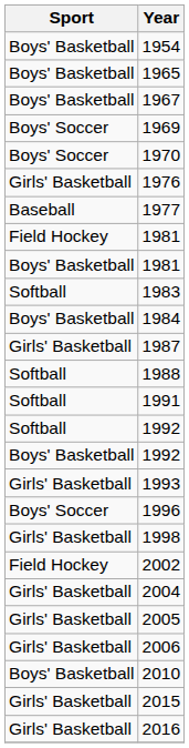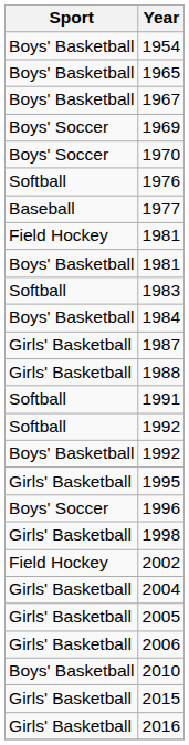row 7 | Sport: Girls' Basketball -> Softball
row 14 | Sport: Softball -> Girls' Basketball
row 18 | Year: 1993 -> 1995
